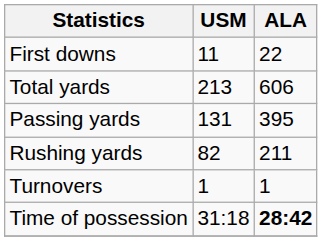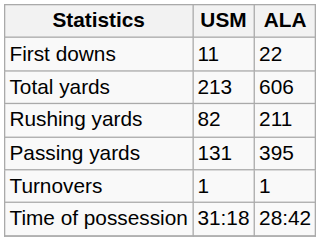rows swapped: Rushing yards <-> Passing yards
Time of possession | ALA: bold -> normal
